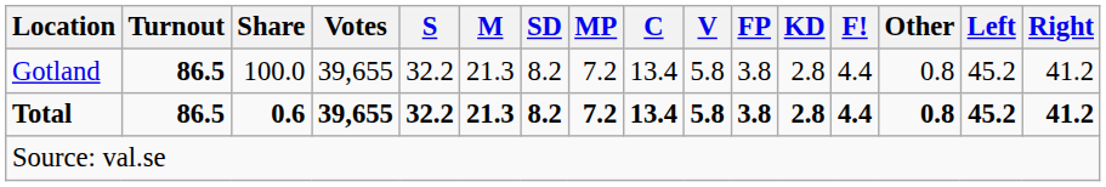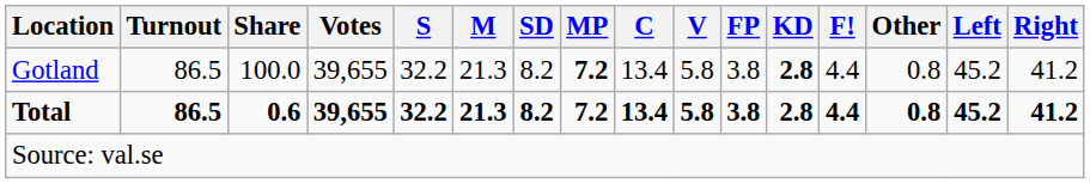Gotland | Turnout: bold -> normal
Gotland | MP: normal -> bold
Gotland | KD: normal -> bold
